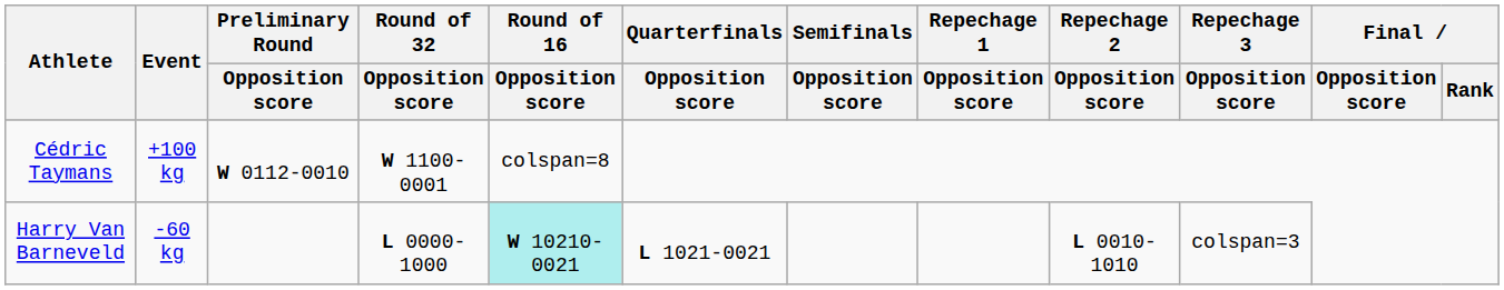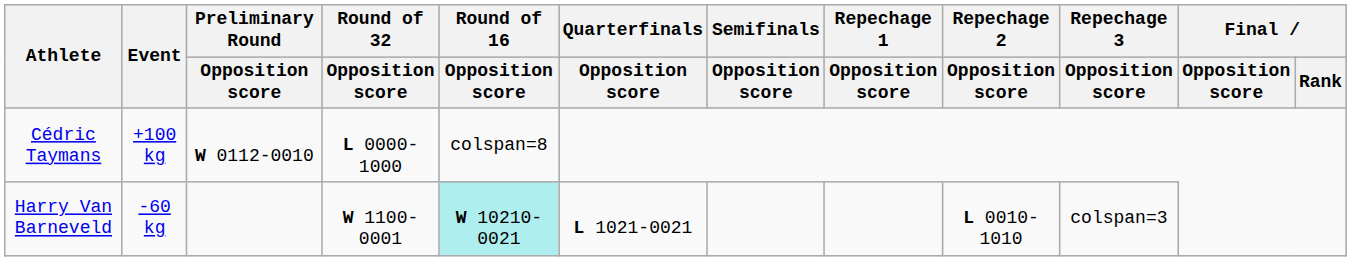Cédric Taymans | Round of 32 / Opposition score: W 1100-0001 -> L 0000-1000
Harry Van Barneveld | Round of 32 / Opposition score: L 0000-1000 -> W 1100-0001
